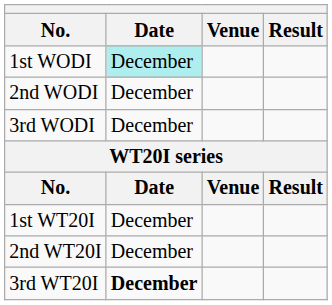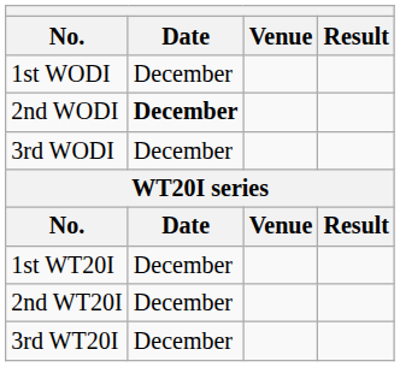1st WODI | Date: paleturquoise background -> no background
2nd WODI | Date: normal -> bold
3rd WT20I | Date: bold -> normal
